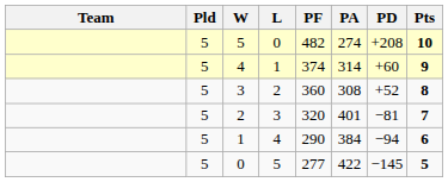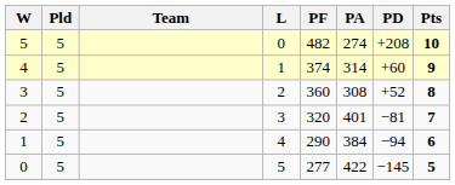columns swapped: Team <-> W
